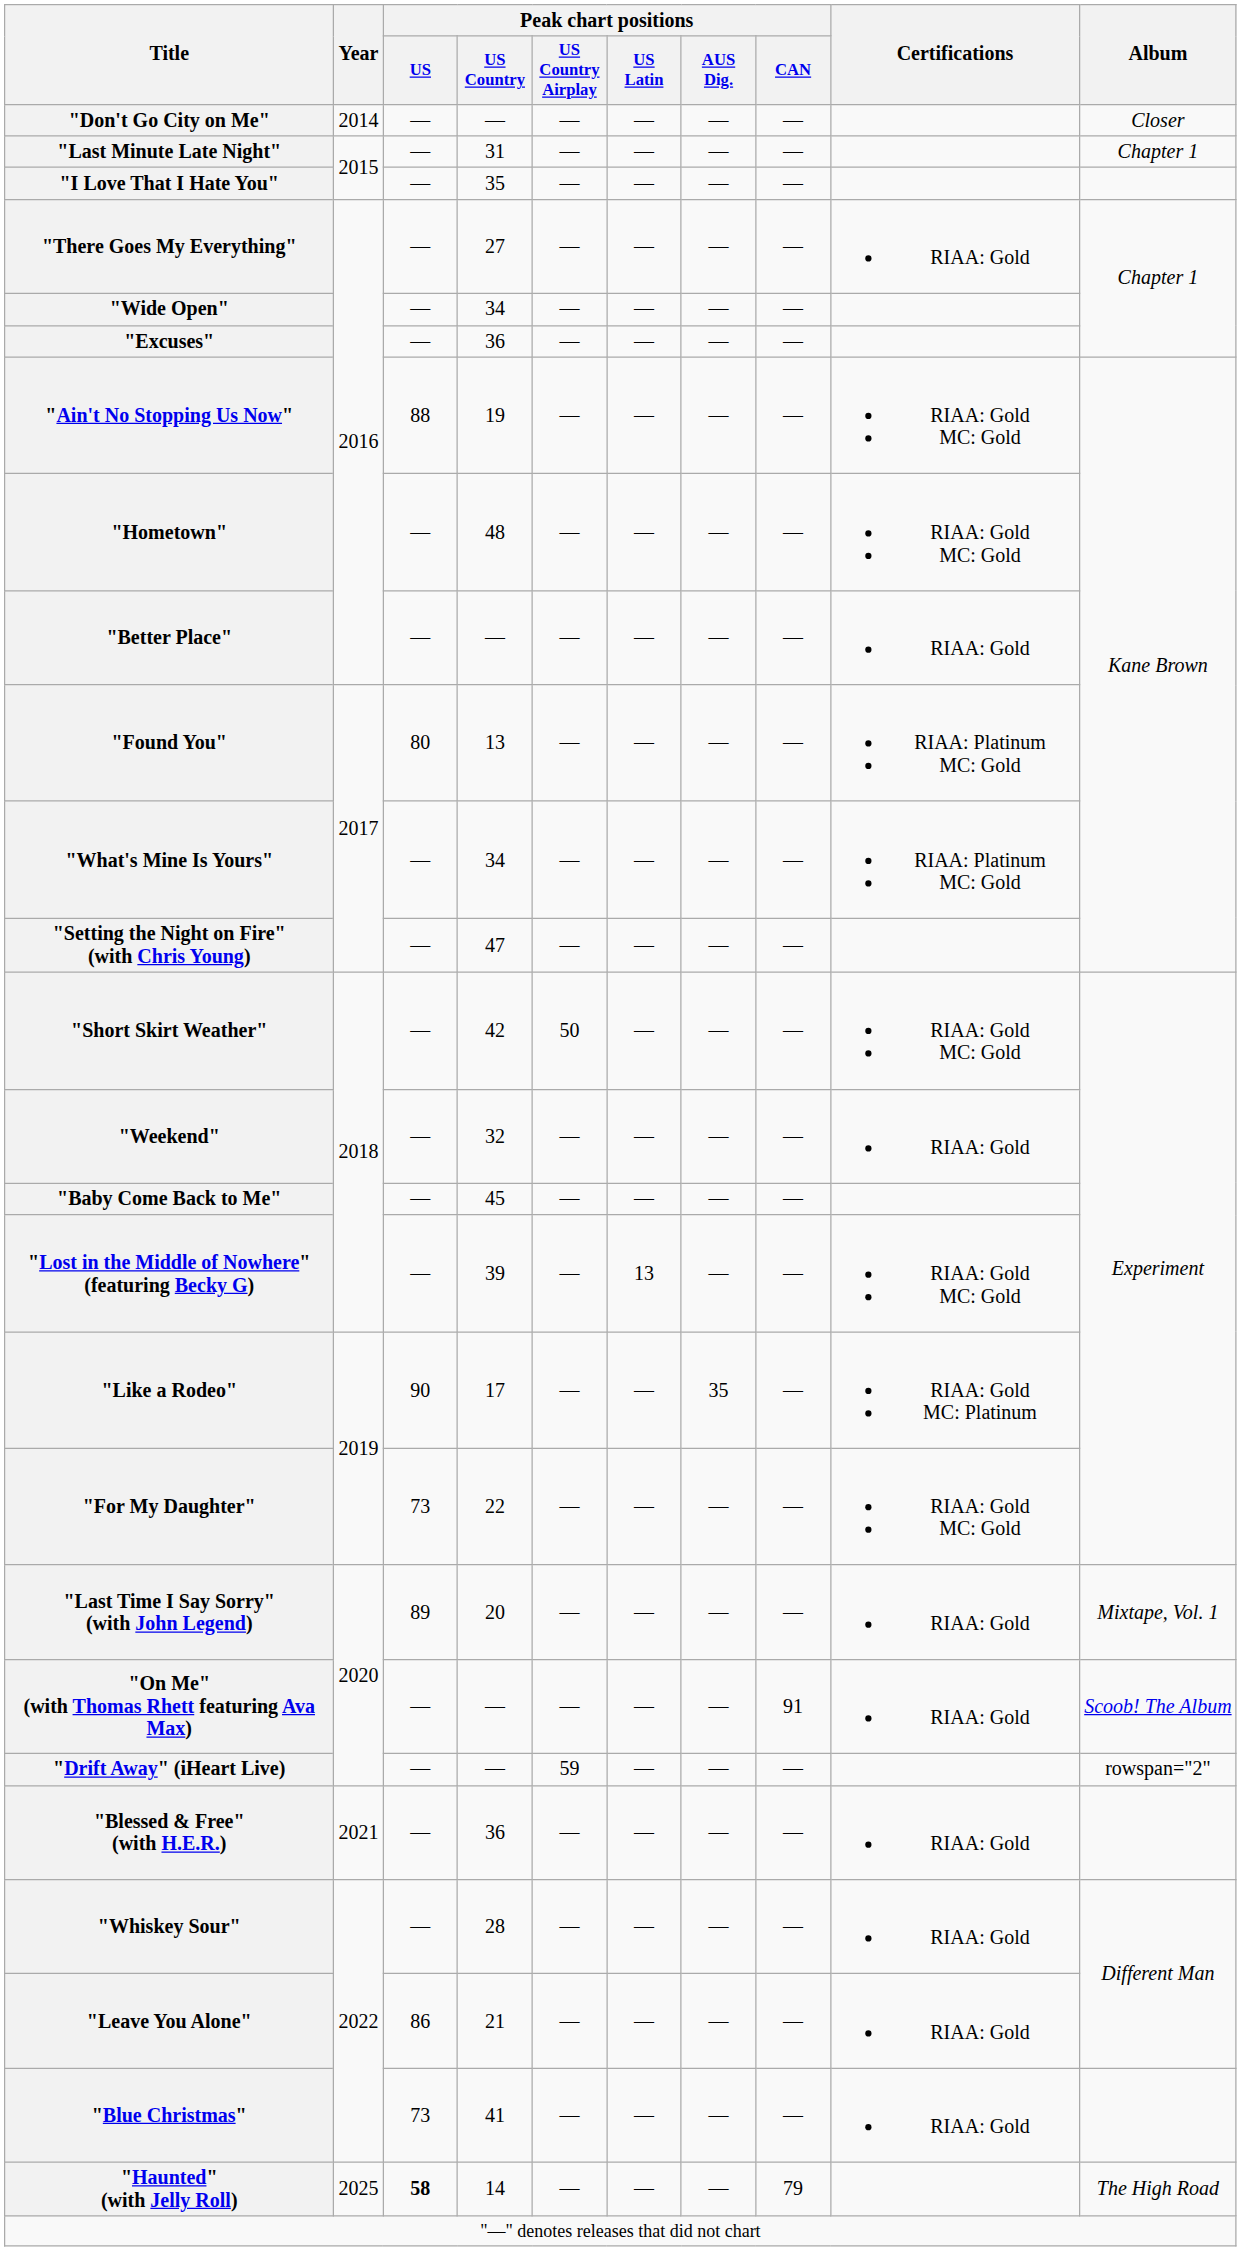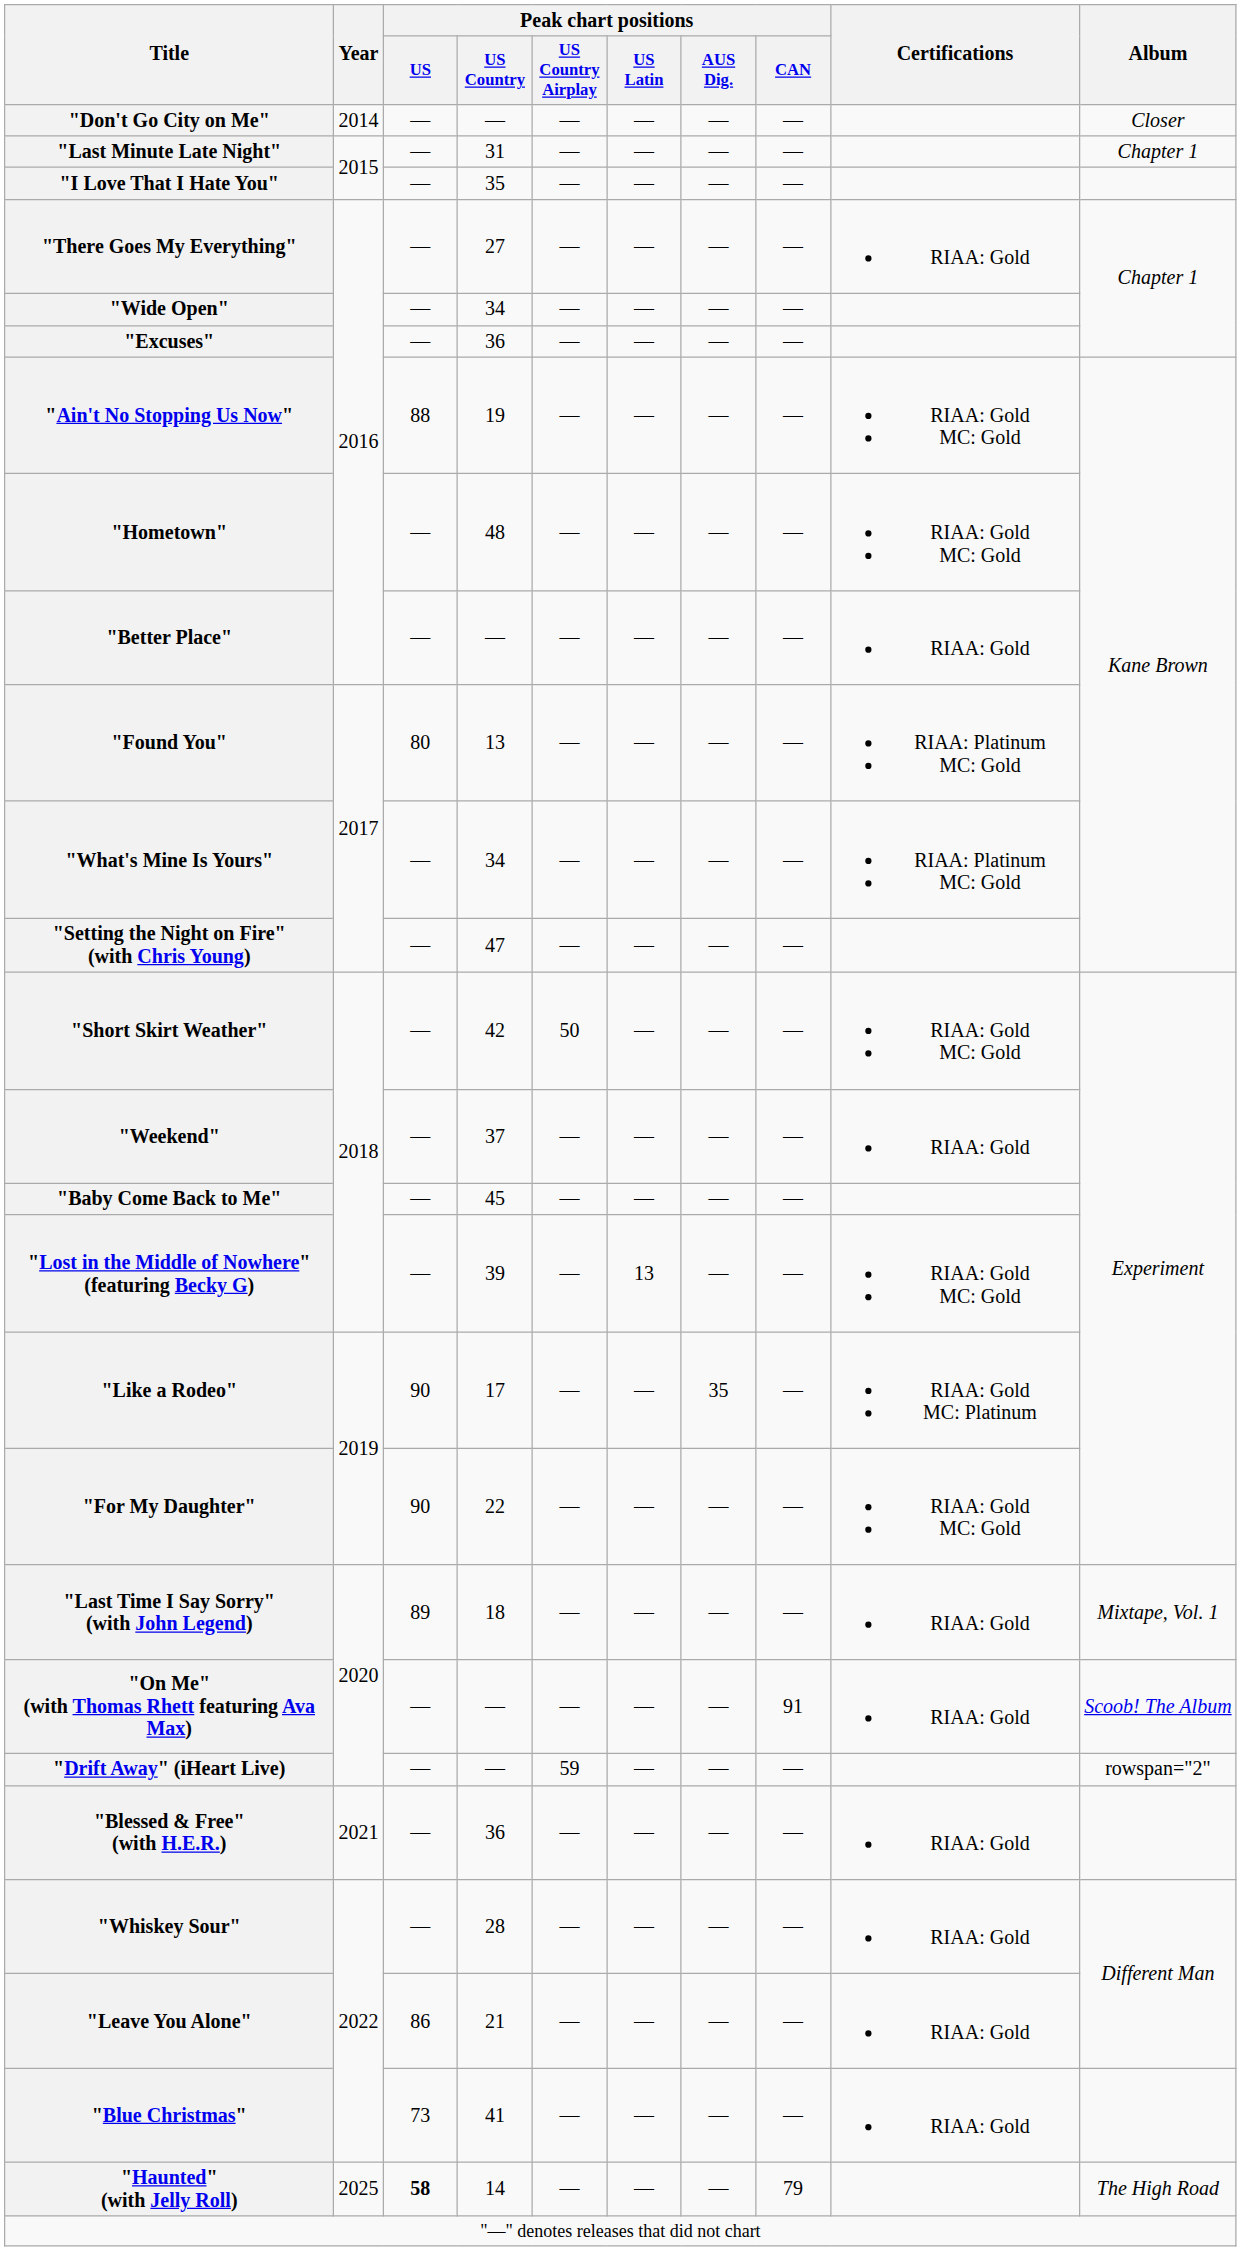"Weekend" | Peak chart positions / US Country: 32 -> 37
"For My Daughter" | Peak chart positions / US: 73 -> 90
"Last Time I Say Sorry" (with John Legend) | Peak chart positions / US Country: 20 -> 18
